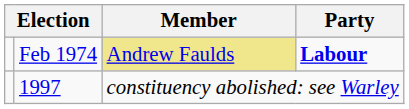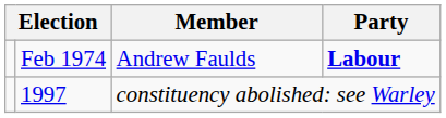Feb 1974 | Member: khaki background -> no background
